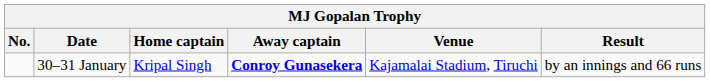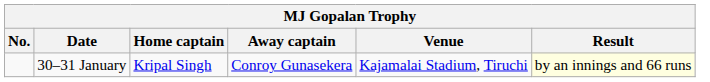30–31 January | Away captain: bold -> normal
30–31 January | Result: no background -> lightyellow background
